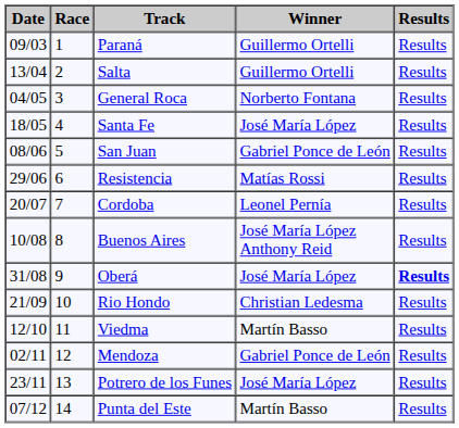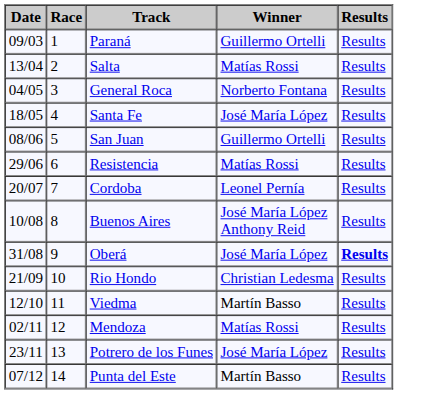Salta | Winner: Guillermo Ortelli -> Matías Rossi
San Juan | Winner: Gabriel Ponce de León -> Guillermo Ortelli
Mendoza | Winner: Gabriel Ponce de León -> Matías Rossi
